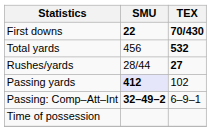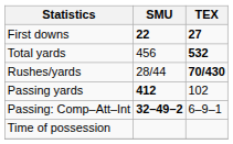First downs | TEX: 70/430 -> 27
Rushes/yards | TEX: 27 -> 70/430
Passing yards | SMU: lavender background -> no background
